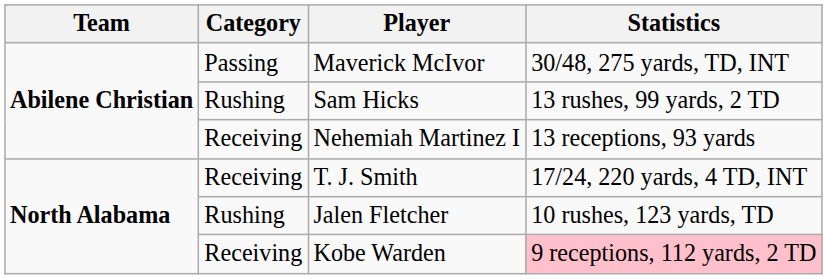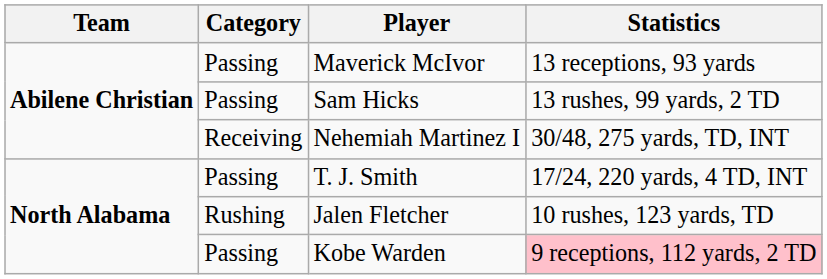Maverick McIvor | Statistics: 30/48, 275 yards, TD, INT -> 13 receptions, 93 yards
Sam Hicks | Category: Rushing -> Passing
Nehemiah Martinez I | Statistics: 13 receptions, 93 yards -> 30/48, 275 yards, TD, INT
T. J. Smith | Category: Receiving -> Passing
Kobe Warden | Category: Receiving -> Passing
